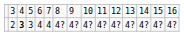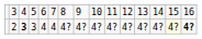row 2 | column 14: no background -> lightyellow background
row 2 | column 15: normal -> bold
